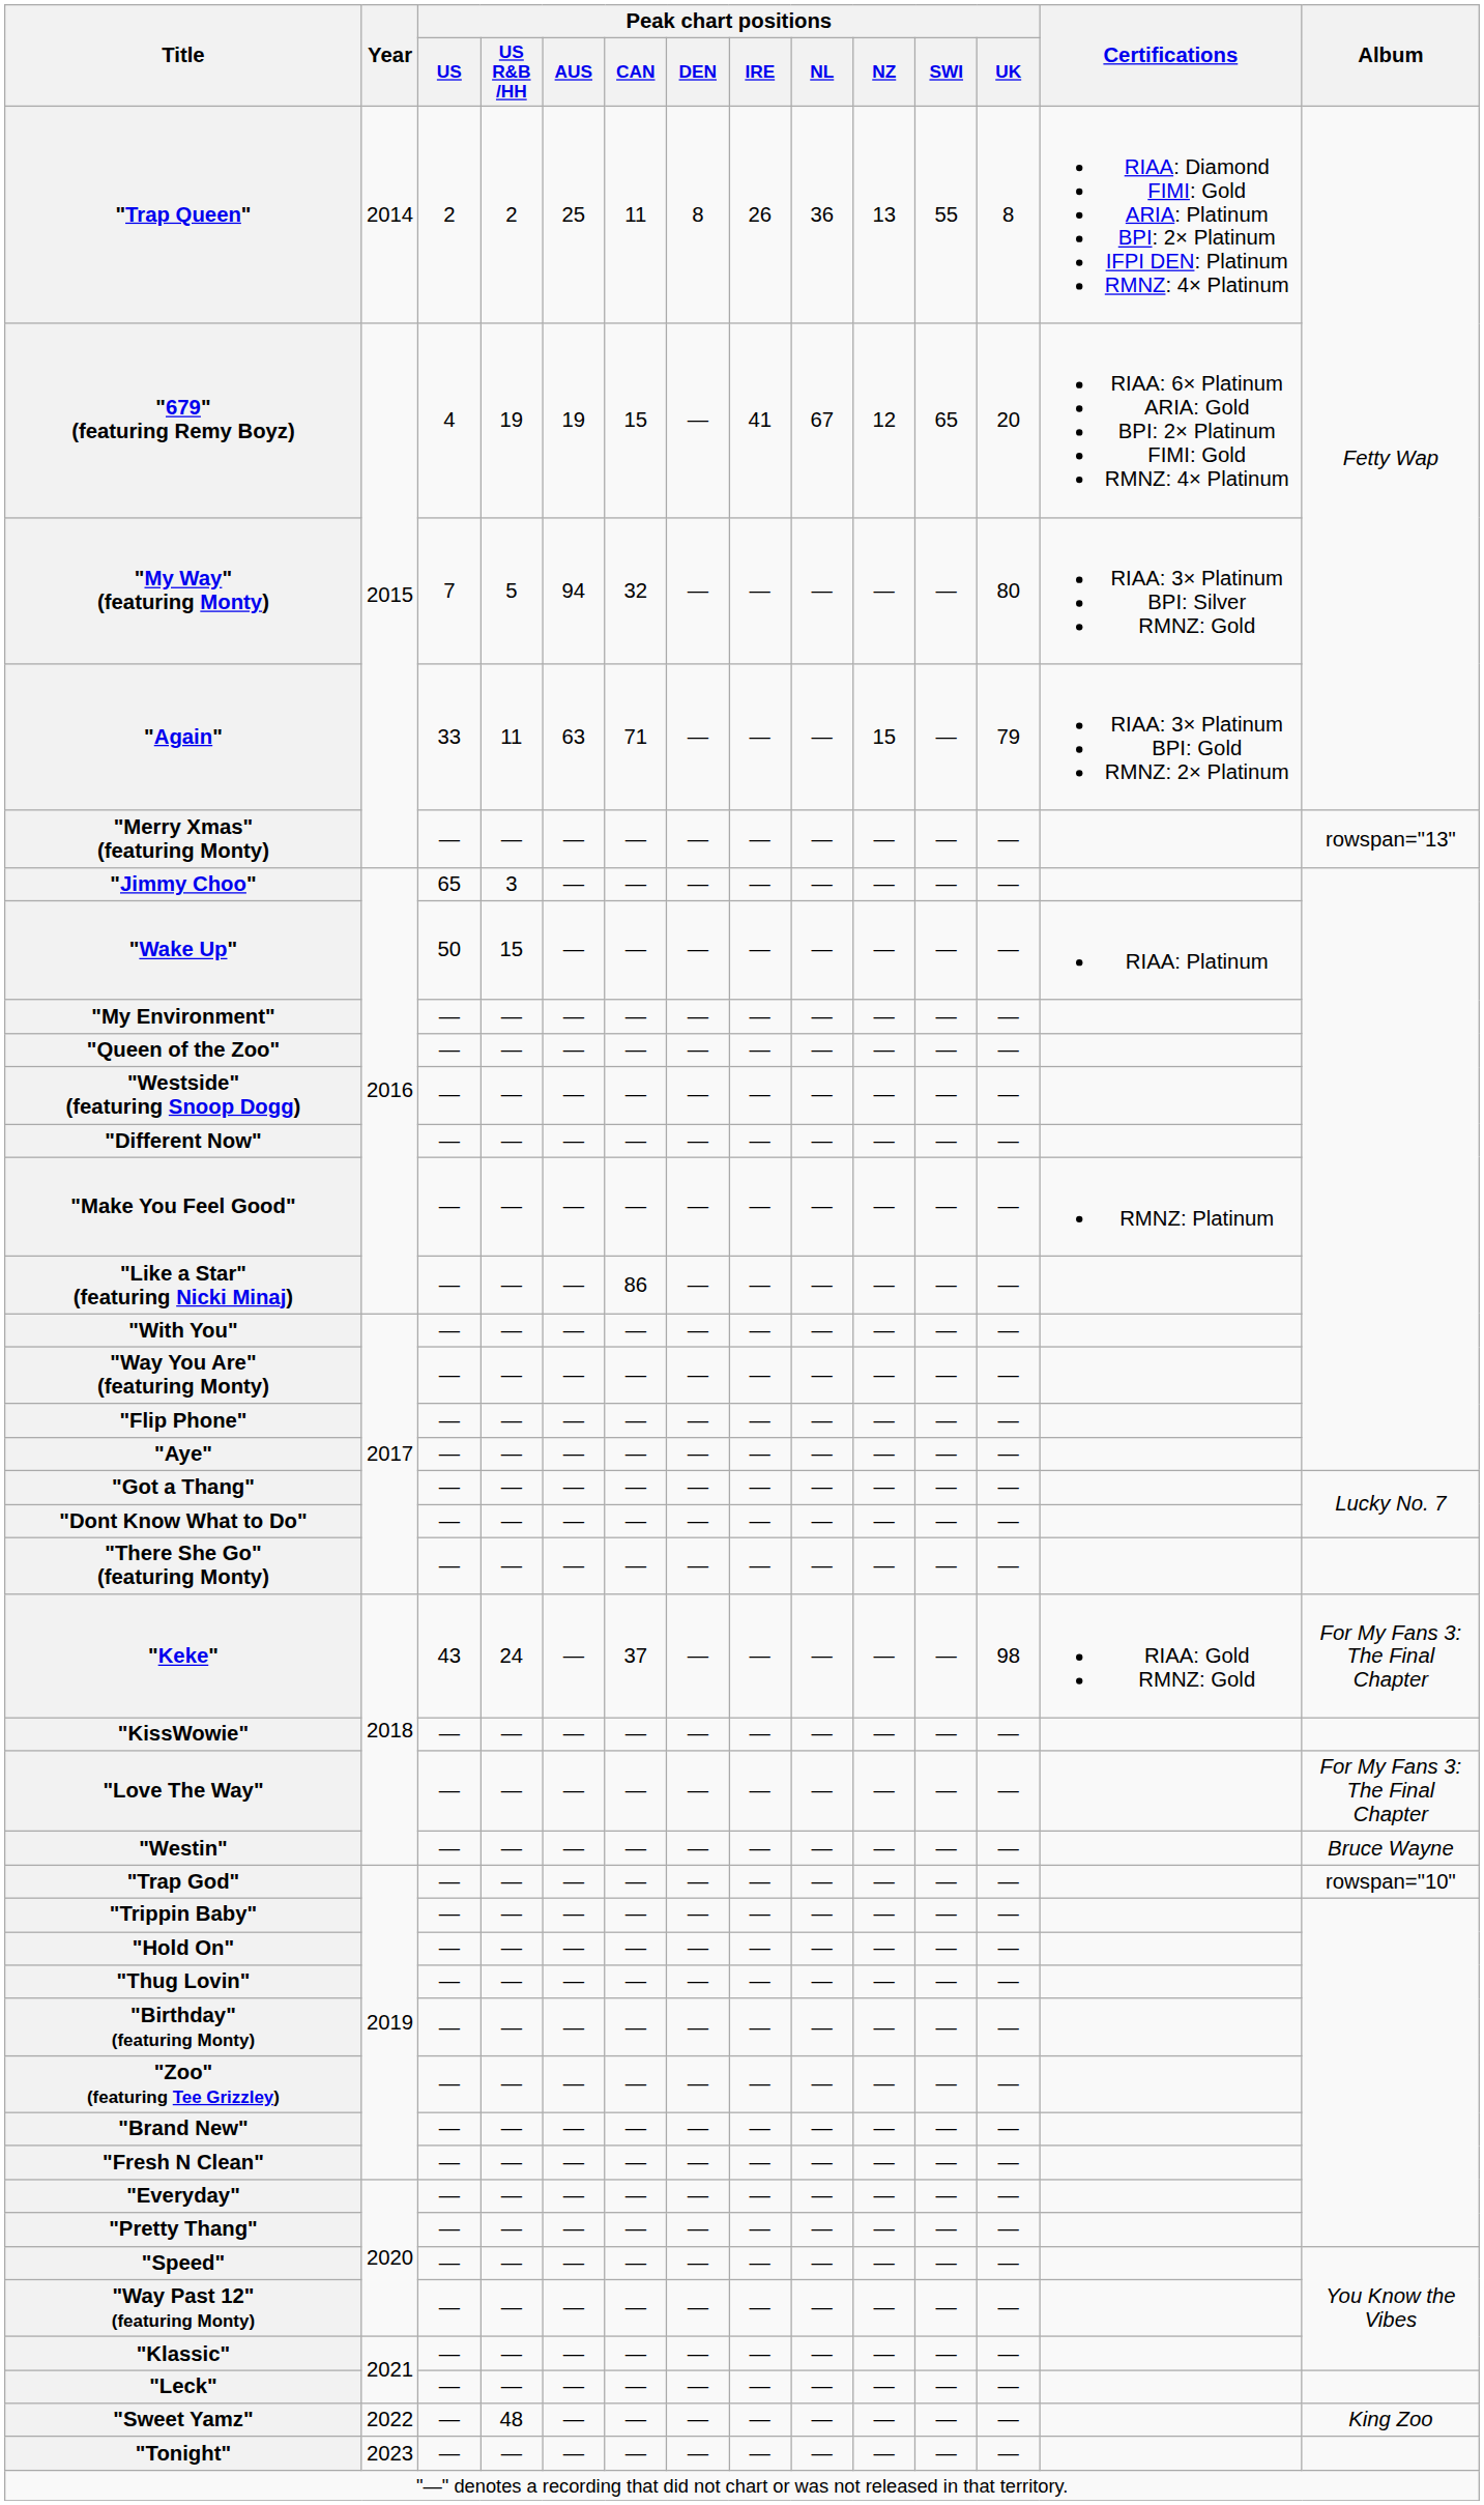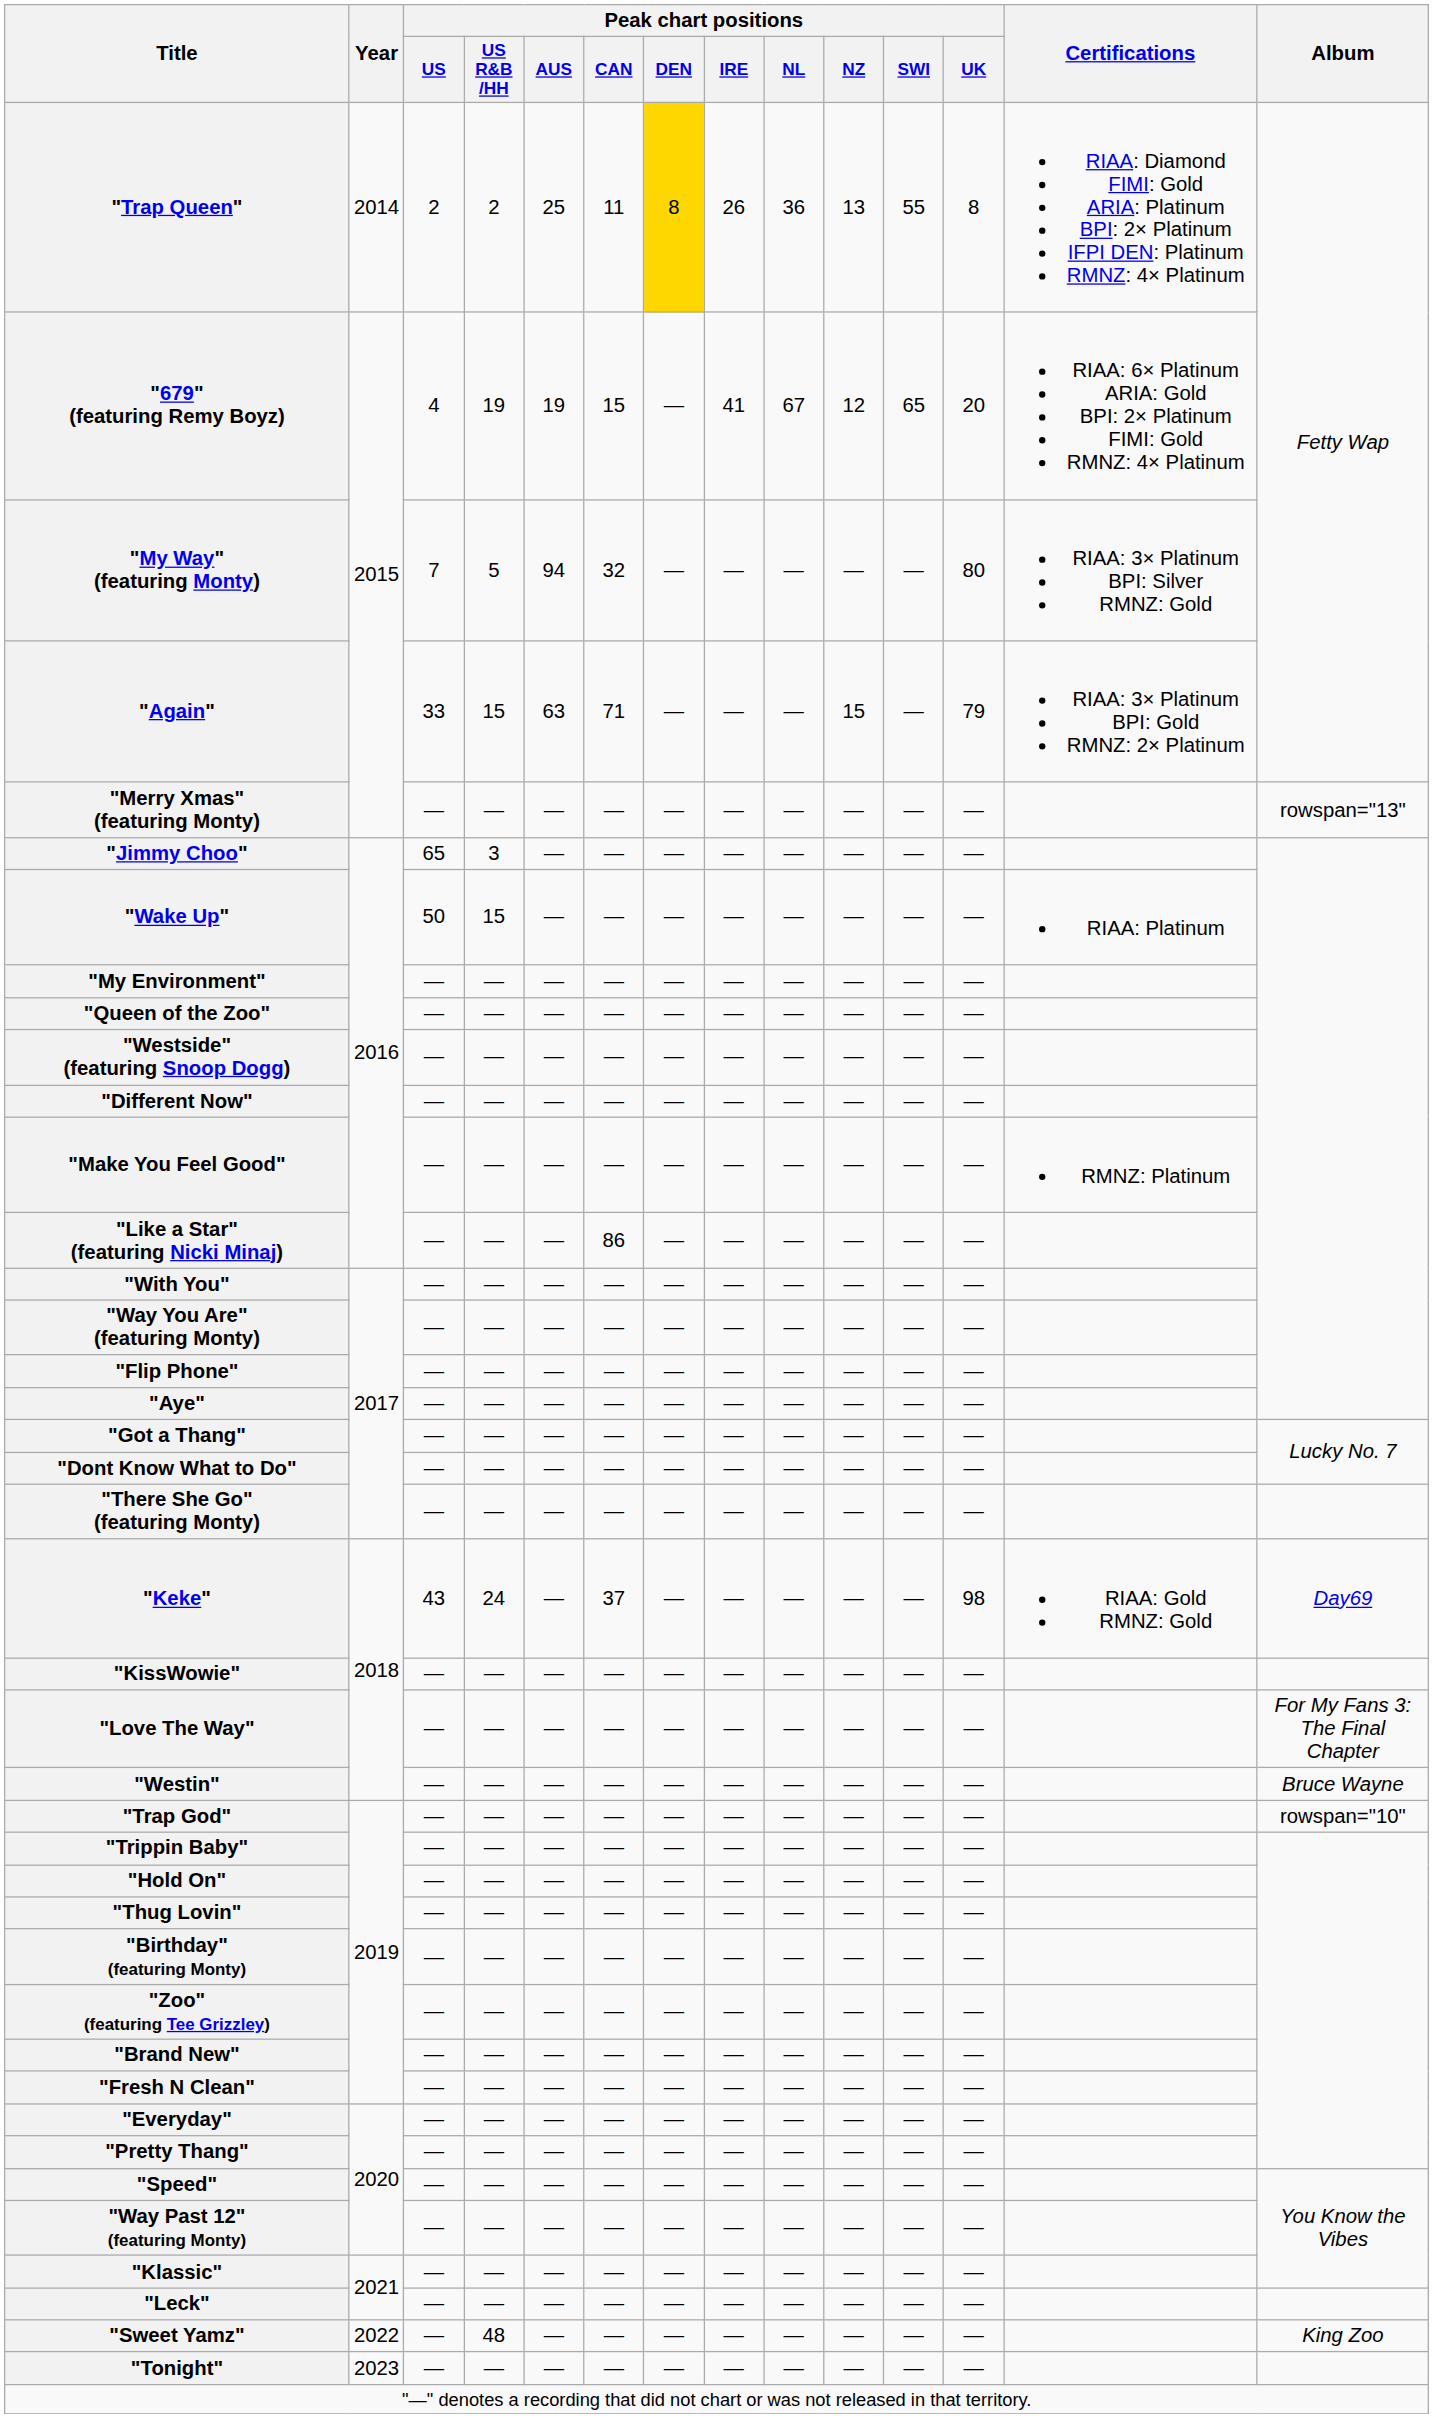"Trap Queen" | Peak chart positions / DEN: no background -> gold background
"Again" | Peak chart positions / US R&B /HH: 11 -> 15
"Keke" | Album: For My Fans 3: The Final Chapter -> Day69
